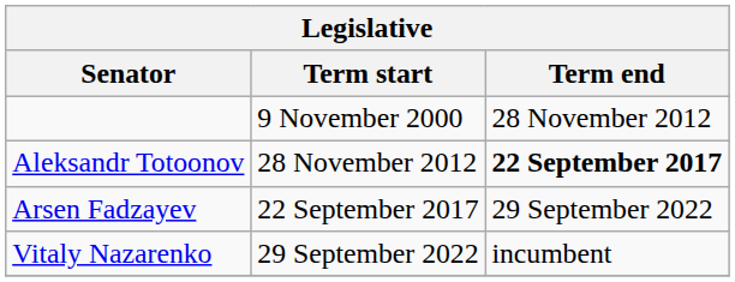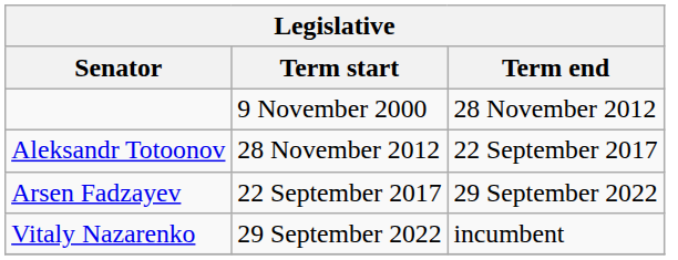Aleksandr Totoonov | Term end: bold -> normal
